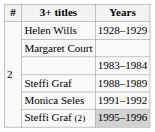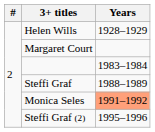Monica Seles | Years: no background -> lightsalmon background
Steffi Graf (2) | Years: lightgrey background -> no background
